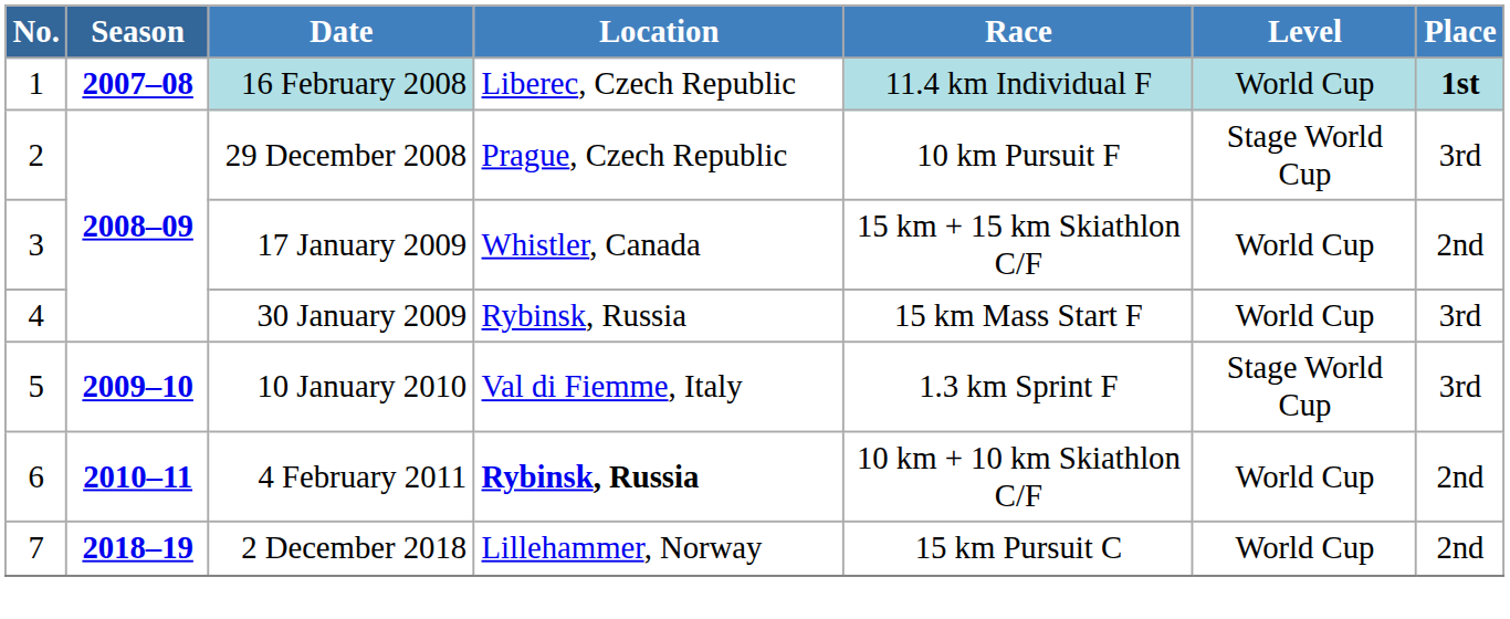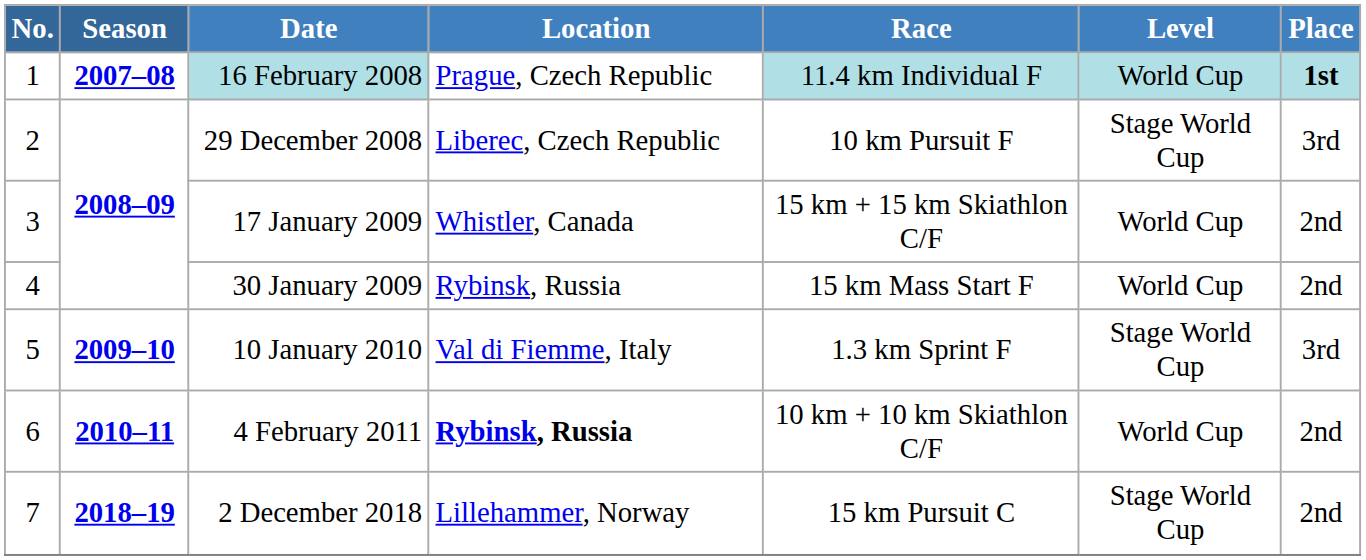16 February 2008 | Location: Liberec, Czech Republic -> Prague, Czech Republic
29 December 2008 | Location: Prague, Czech Republic -> Liberec, Czech Republic
30 January 2009 | Place: 3rd -> 2nd
2 December 2018 | Level: World Cup -> Stage World Cup
